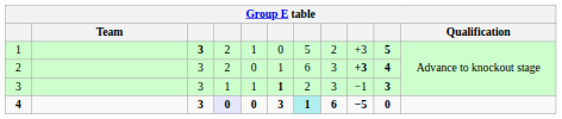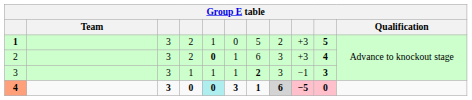row 3 | column 1: normal -> bold
row 3 | column 3: bold -> normal
row 4 | column 5: normal -> bold
row 4 | column 9: bold -> normal
row 5 | column 6: bold -> normal
row 5 | column 7: normal -> bold
row 6 | column 1: no background -> lightsalmon background
row 6 | column 4: lavender background -> no background
row 6 | column 5: no background -> paleturquoise background
row 6 | column 7: paleturquoise background -> no background
row 6 | column 8: no background -> lightgrey background
row 6 | column 9: no background -> pink background
row 6 | column 10: no background -> pink background
